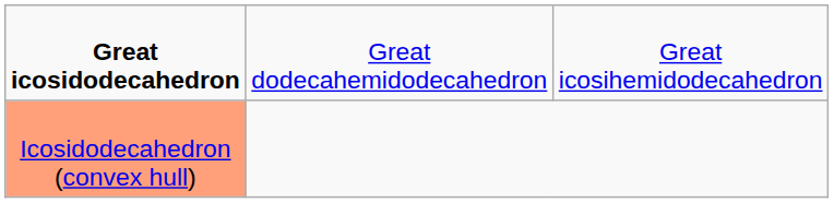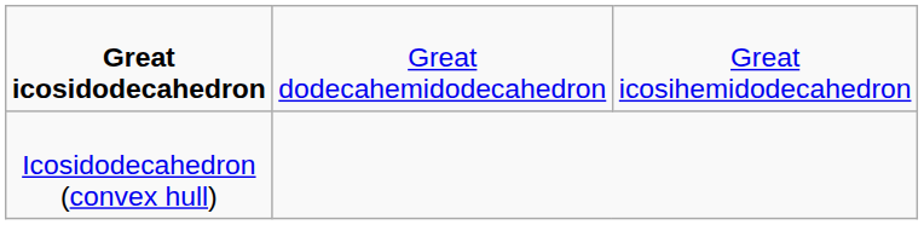Icosidodecahedron (convex hull) | column 1: lightsalmon background -> no background
